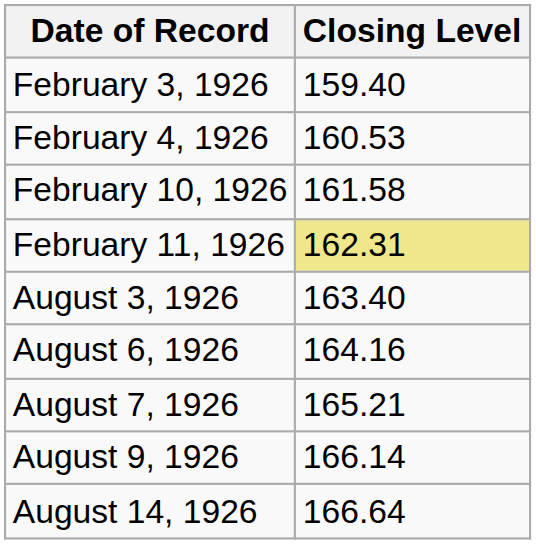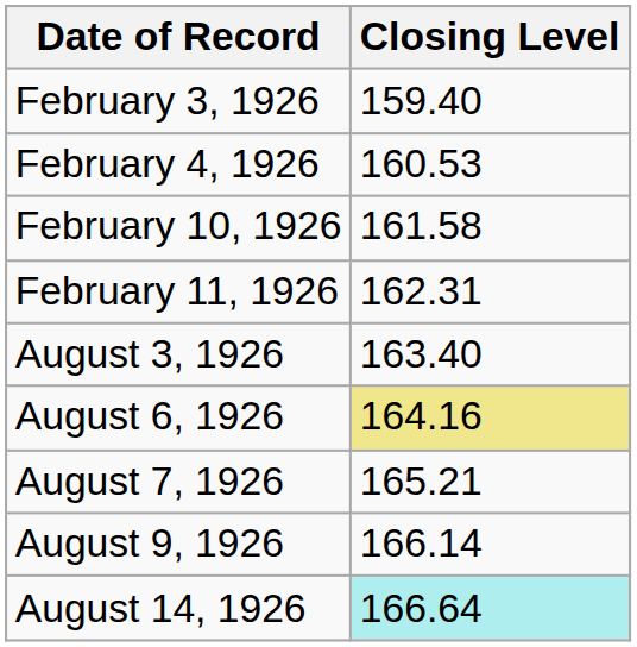February 11, 1926 | Closing Level: khaki background -> no background
August 6, 1926 | Closing Level: no background -> khaki background
August 14, 1926 | Closing Level: no background -> paleturquoise background
